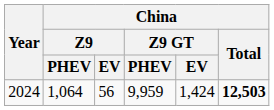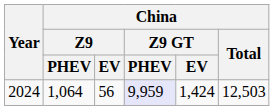2024 | China / Z9 GT / PHEV: no background -> lavender background
2024 | China / Total: bold -> normal
